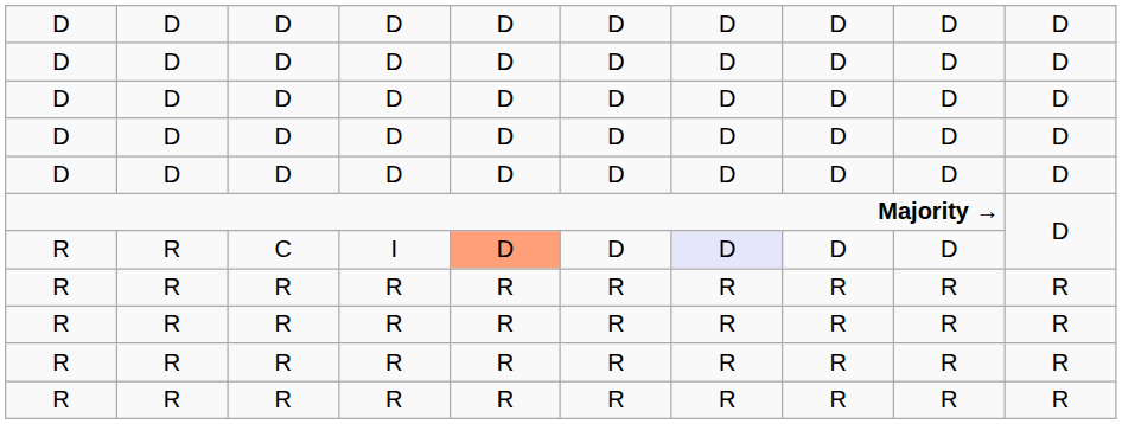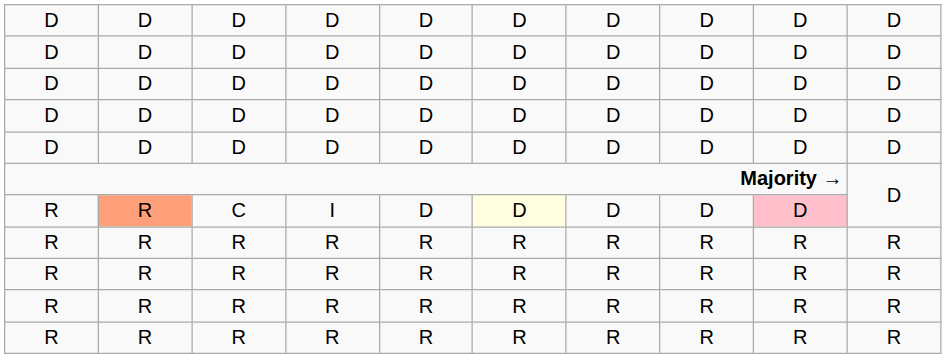C | column 2: no background -> lightsalmon background
C | column 5: lightsalmon background -> no background
C | column 6: no background -> lightyellow background
C | column 7: lavender background -> no background
C | column 9: no background -> pink background
